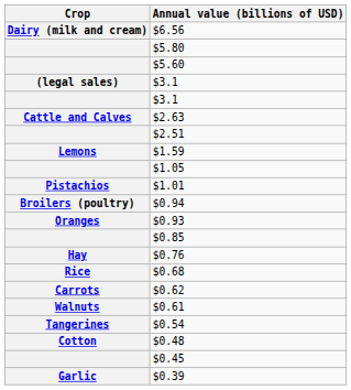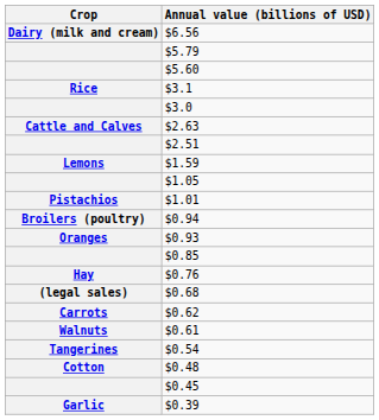row 3 | Annual value (billions of USD): $5.80 -> $5.79
row 5 | Crop: (legal sales) -> Rice
row 6 | Annual value (billions of USD): $3.1 -> $3.0
row 16 | Crop: Rice -> (legal sales)
